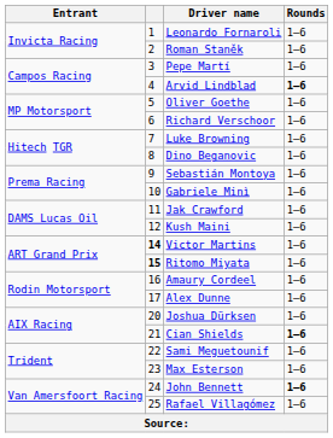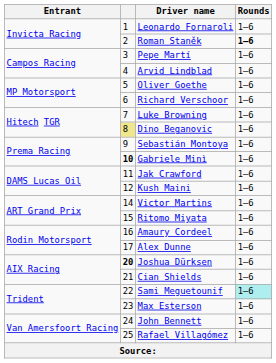Roman Staněk | Rounds: normal -> bold
Arvid Lindblad | Rounds: bold -> normal
Dino Beganovic | column 2: no background -> khaki background
Gabriele Minì | column 2: normal -> bold
Victor Martins | column 2: bold -> normal
Ritomo Miyata | column 2: bold -> normal
Joshua Dürksen | column 2: normal -> bold
Cian Shields | Rounds: bold -> normal
Sami Meguetounif | Rounds: no background -> paleturquoise background
John Bennett | Rounds: bold -> normal
